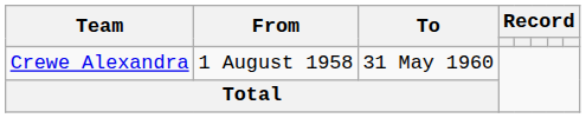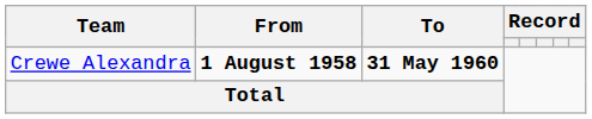Crewe Alexandra | From: normal -> bold
Crewe Alexandra | To: normal -> bold
